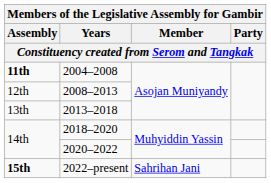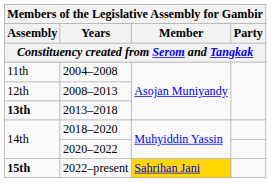2004–2008 | Assembly: bold -> normal
2013–2018 | Assembly: normal -> bold
2022–present | Member: no background -> gold background
